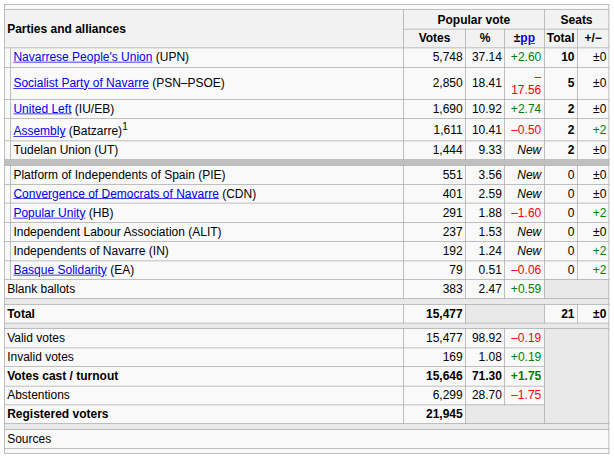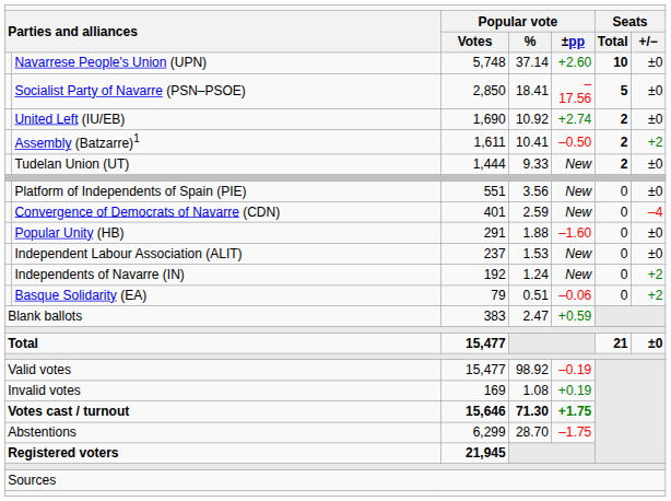Convergence of Democrats of Navarre (CDN) | column 7: ±0 -> –4
Popular Unity (HB) | column 7: +2 -> ±0
